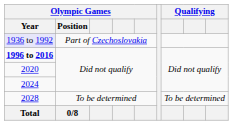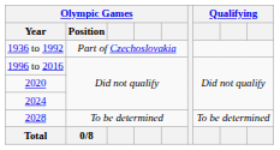1936 to 1992 | Olympic Games / Year: lavender background -> no background
1996 to 2016 | Olympic Games / Year: bold -> normal
